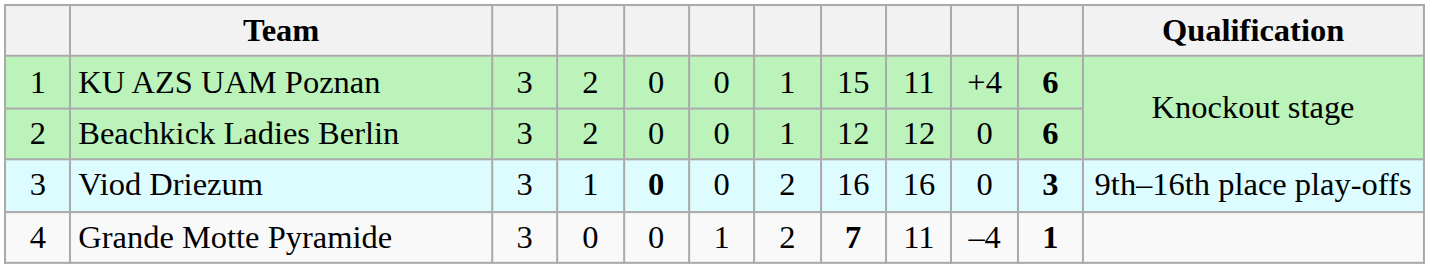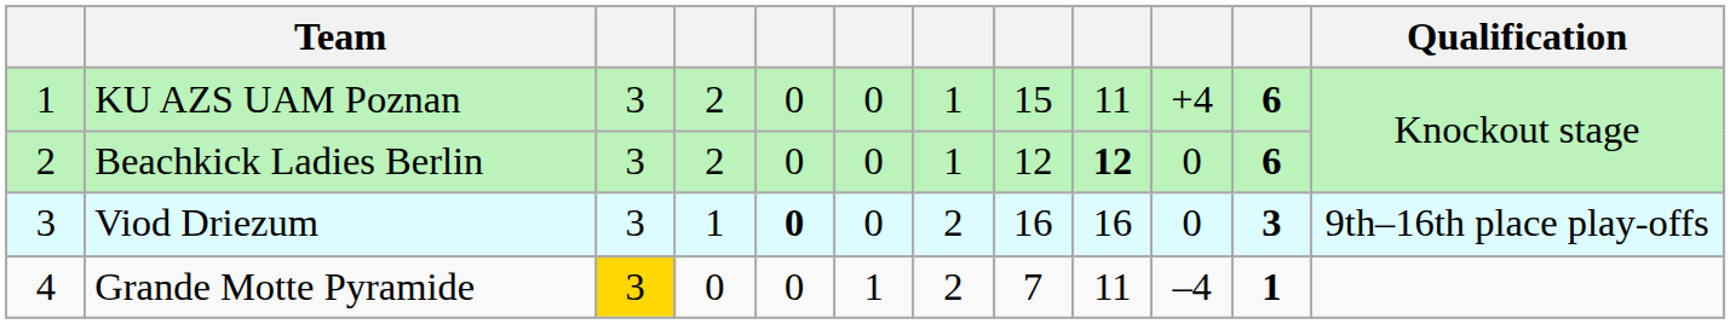Beachkick Ladies Berlin | column 9: normal -> bold
Grande Motte Pyramide | column 3: no background -> gold background
Grande Motte Pyramide | column 8: bold -> normal
